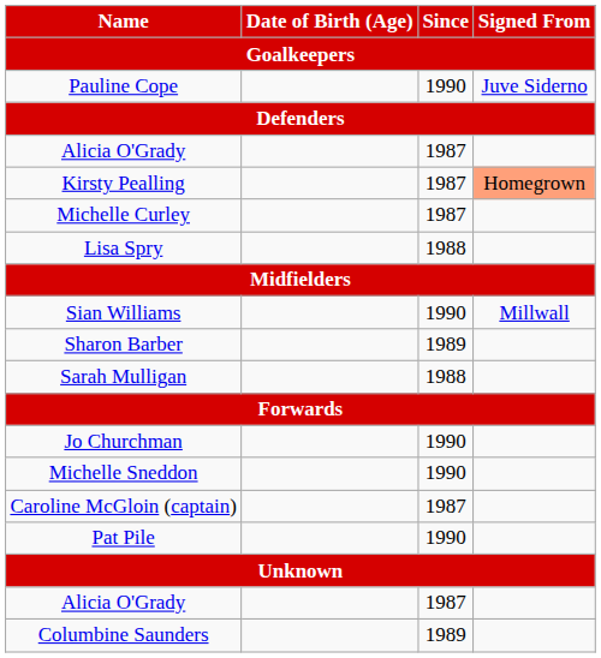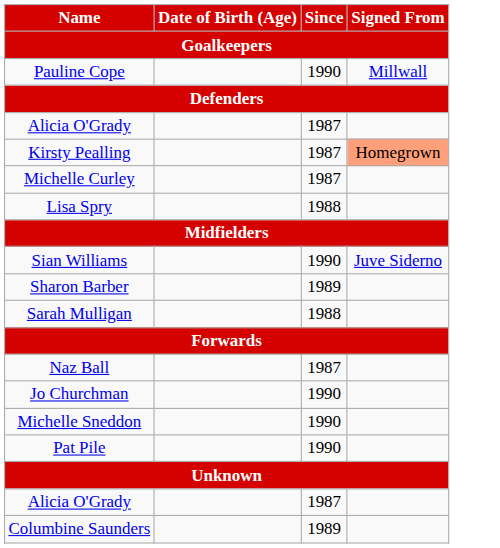Pauline Cope | Signed From: Juve Siderno -> Millwall
Sian Williams | Signed From: Millwall -> Juve Siderno
+ row: Naz Ball | 1987
- row: Caroline McGloin (captain) | 1987
